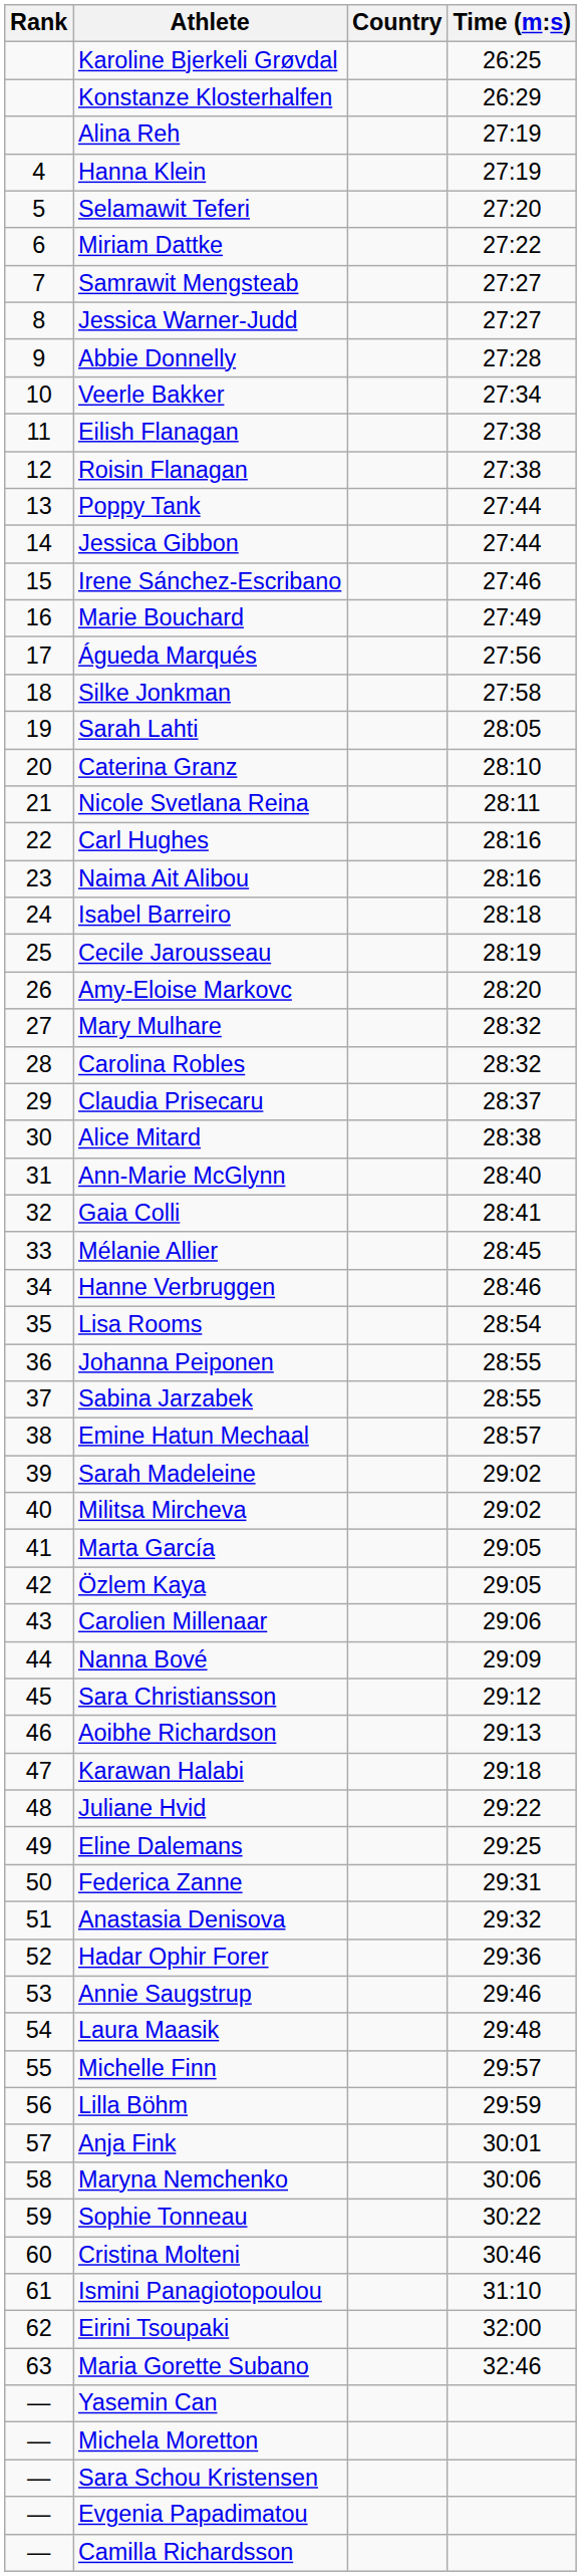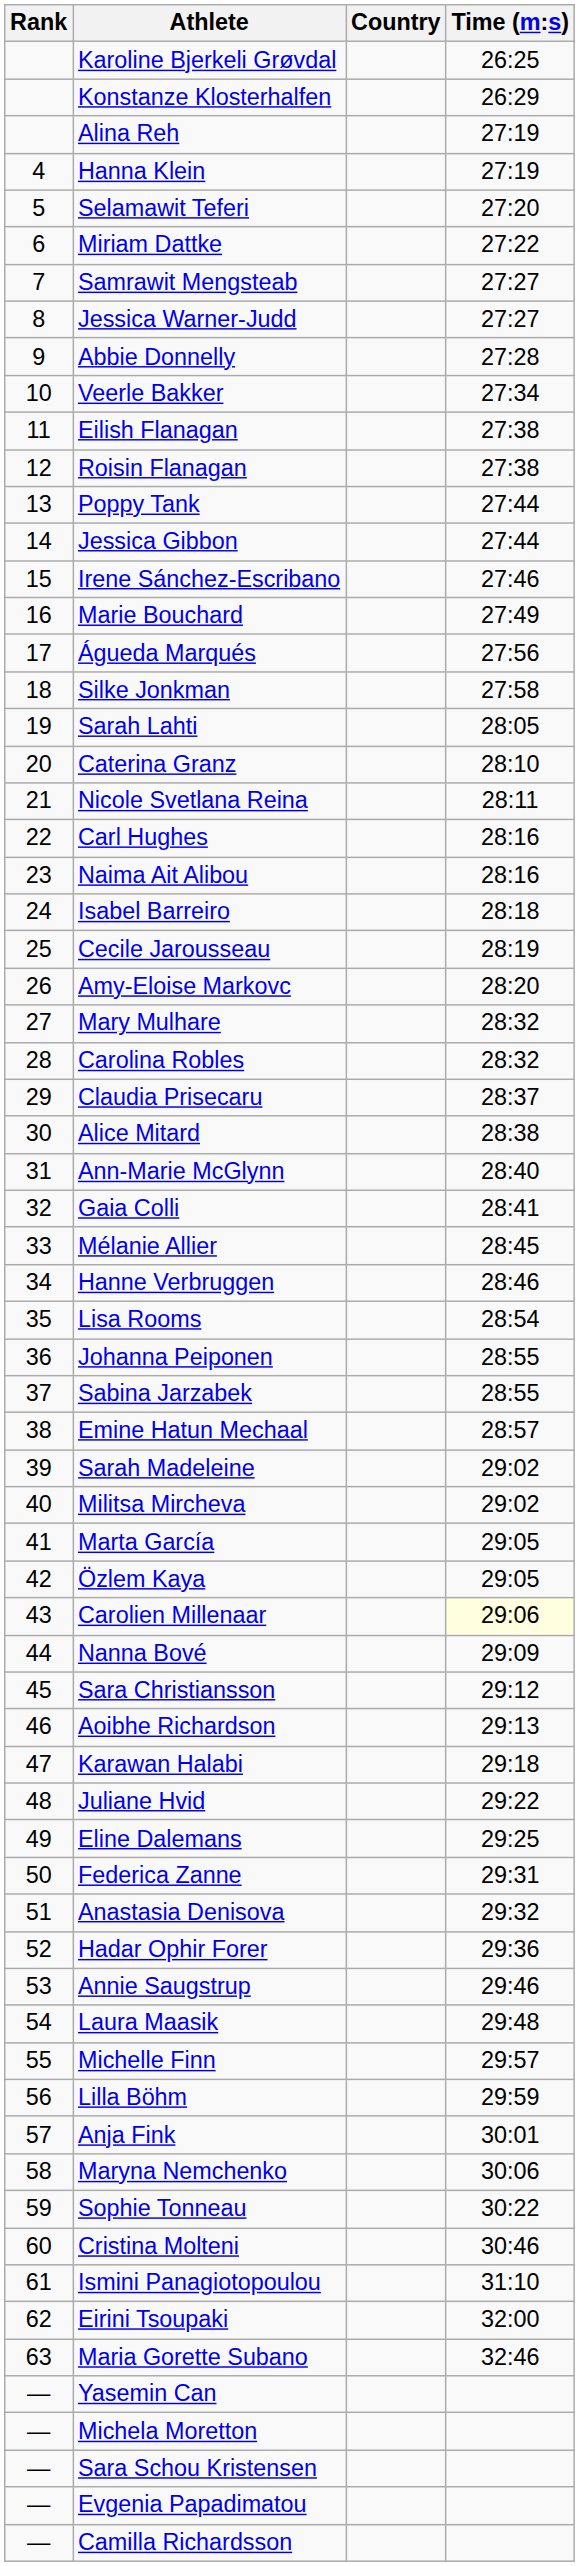Carolien Millenaar | Time (m:s): no background -> lightyellow background
